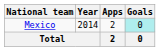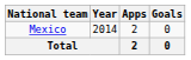Mexico | Goals: paleturquoise background -> no background
